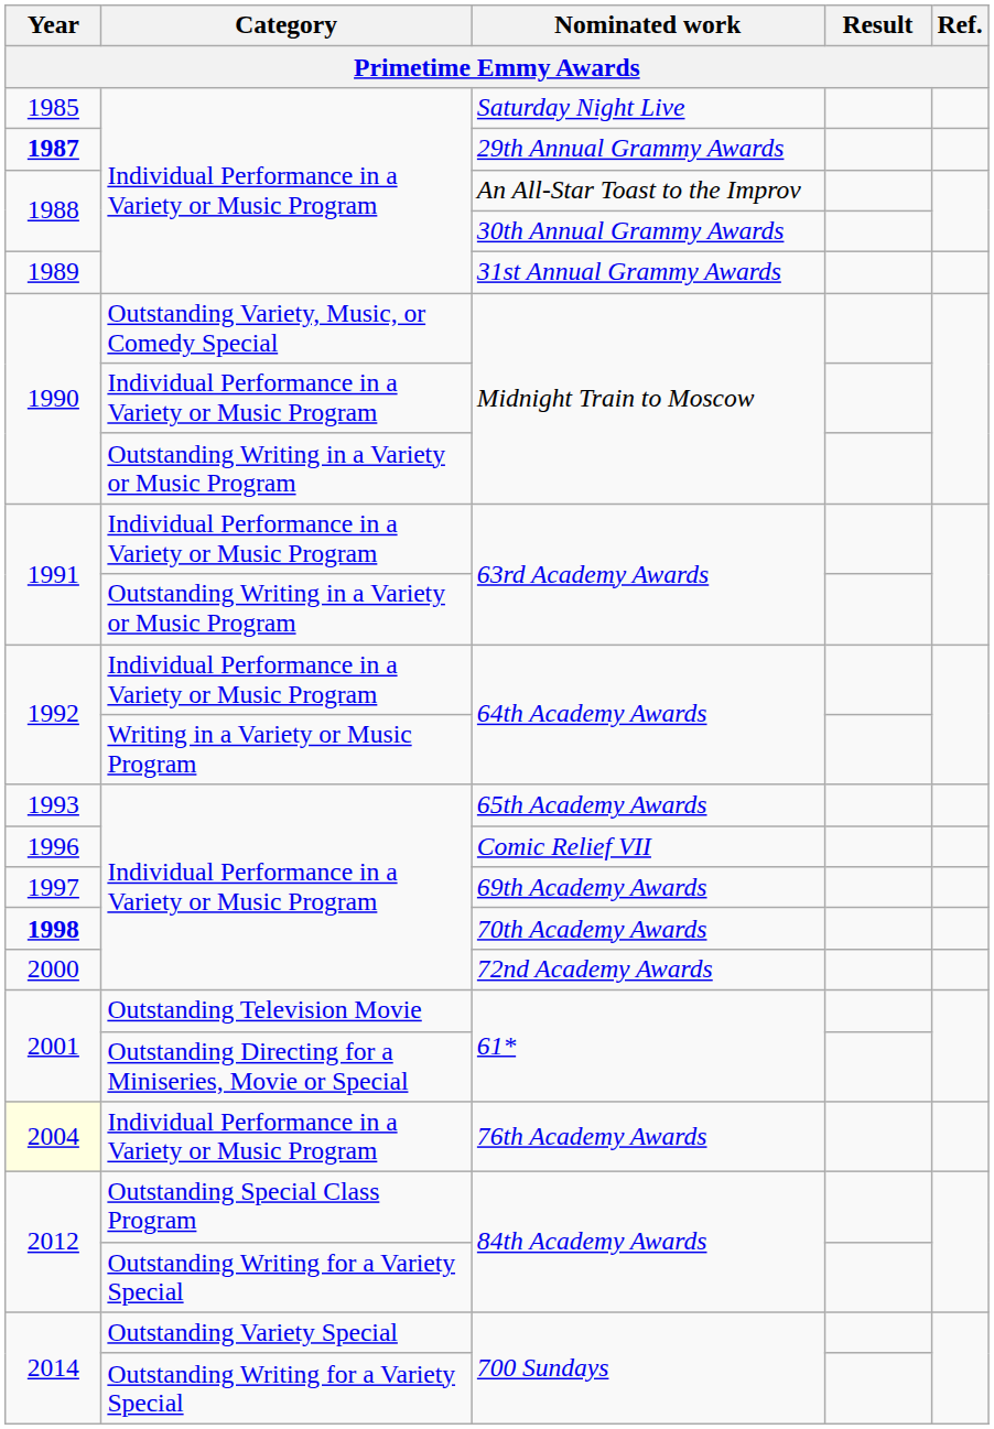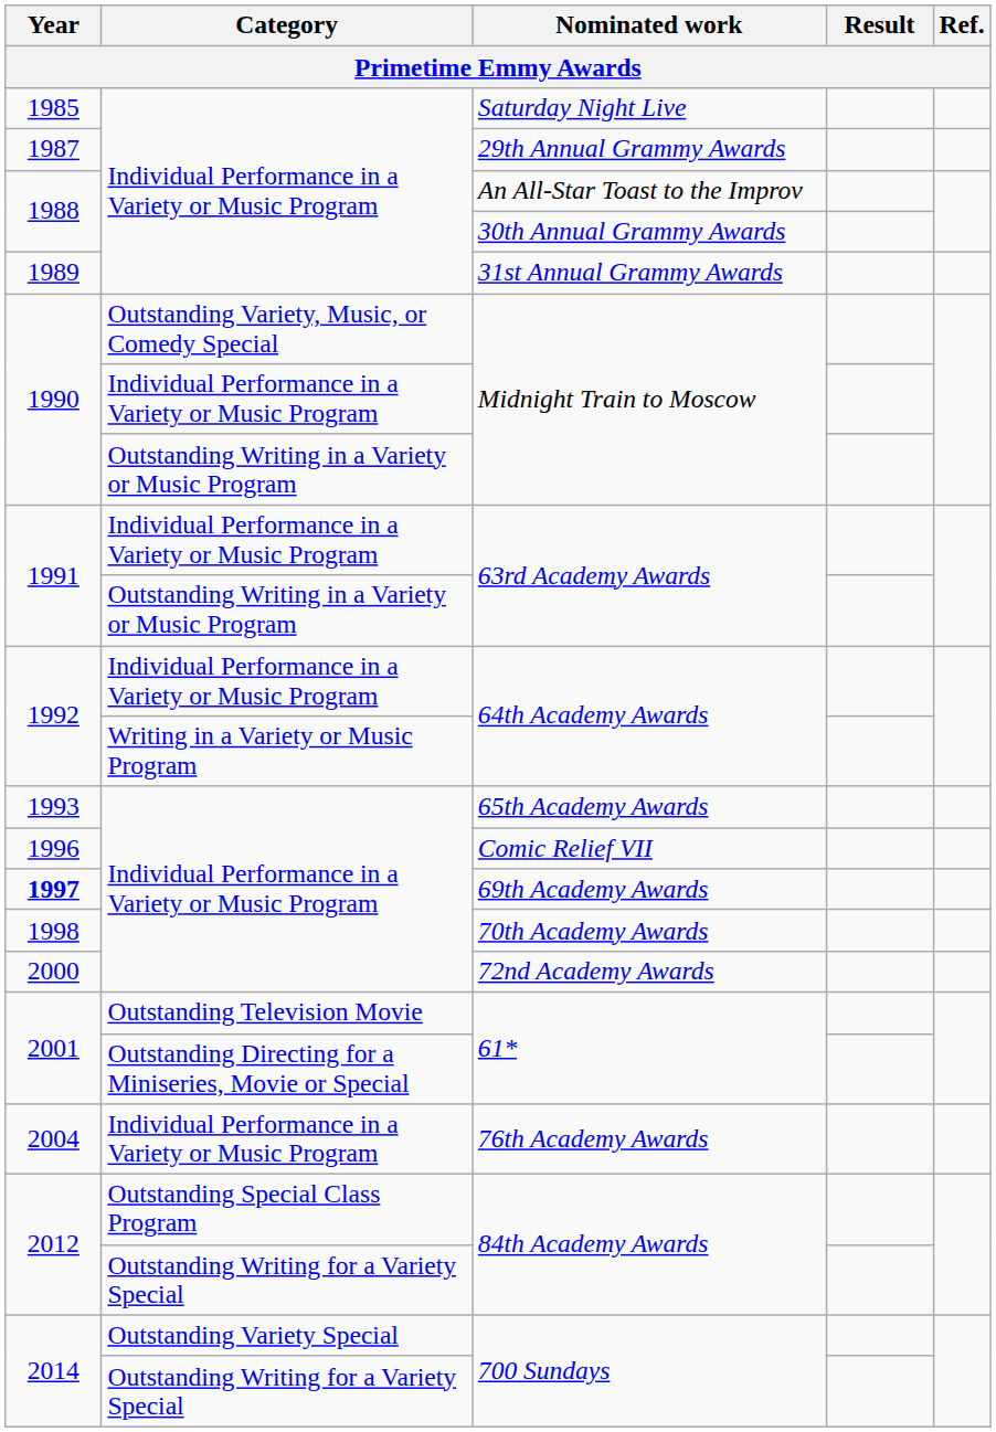29th Annual Grammy Awards | Year: bold -> normal
69th Academy Awards | Year: normal -> bold
70th Academy Awards | Year: bold -> normal
76th Academy Awards | Year: lightyellow background -> no background
